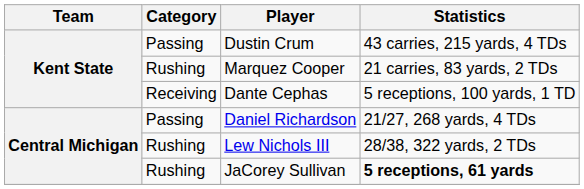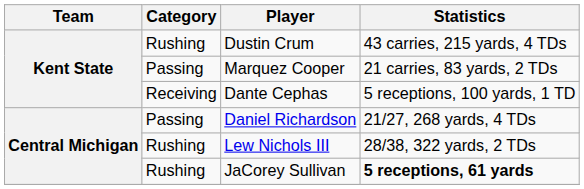Dustin Crum | Category: Passing -> Rushing
Marquez Cooper | Category: Rushing -> Passing
